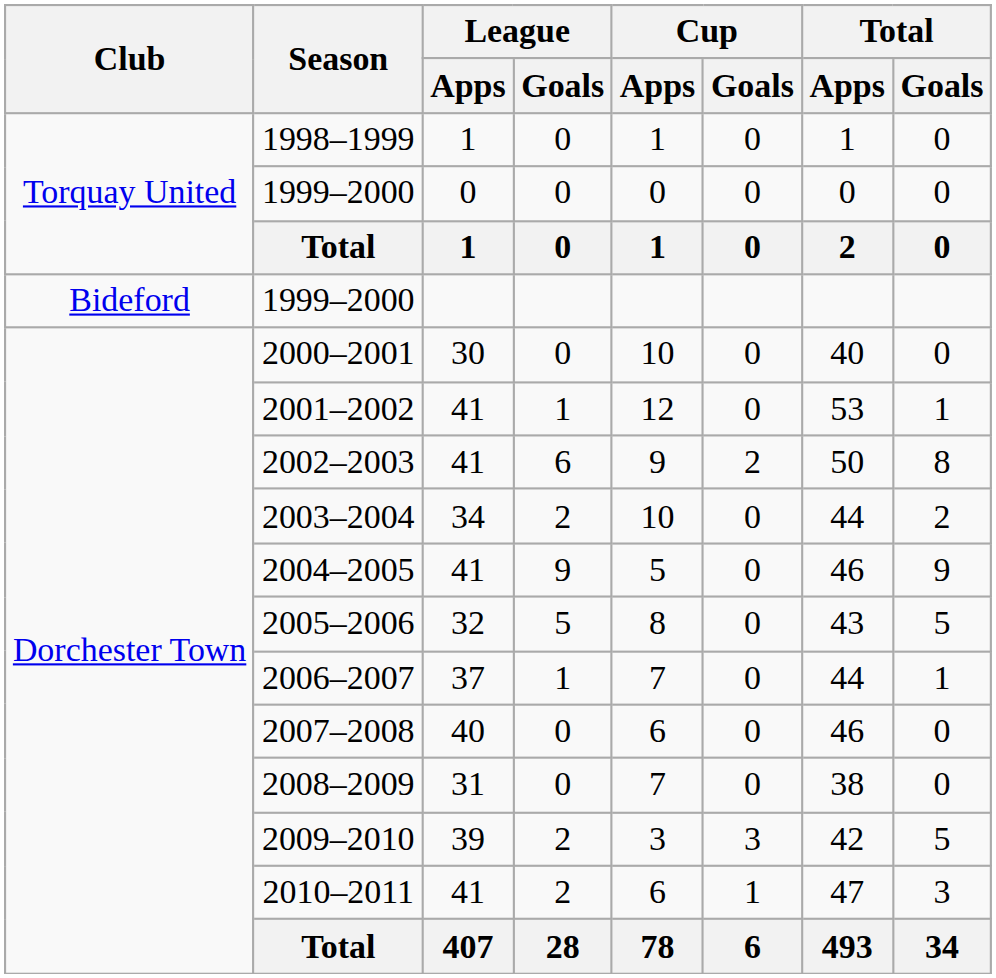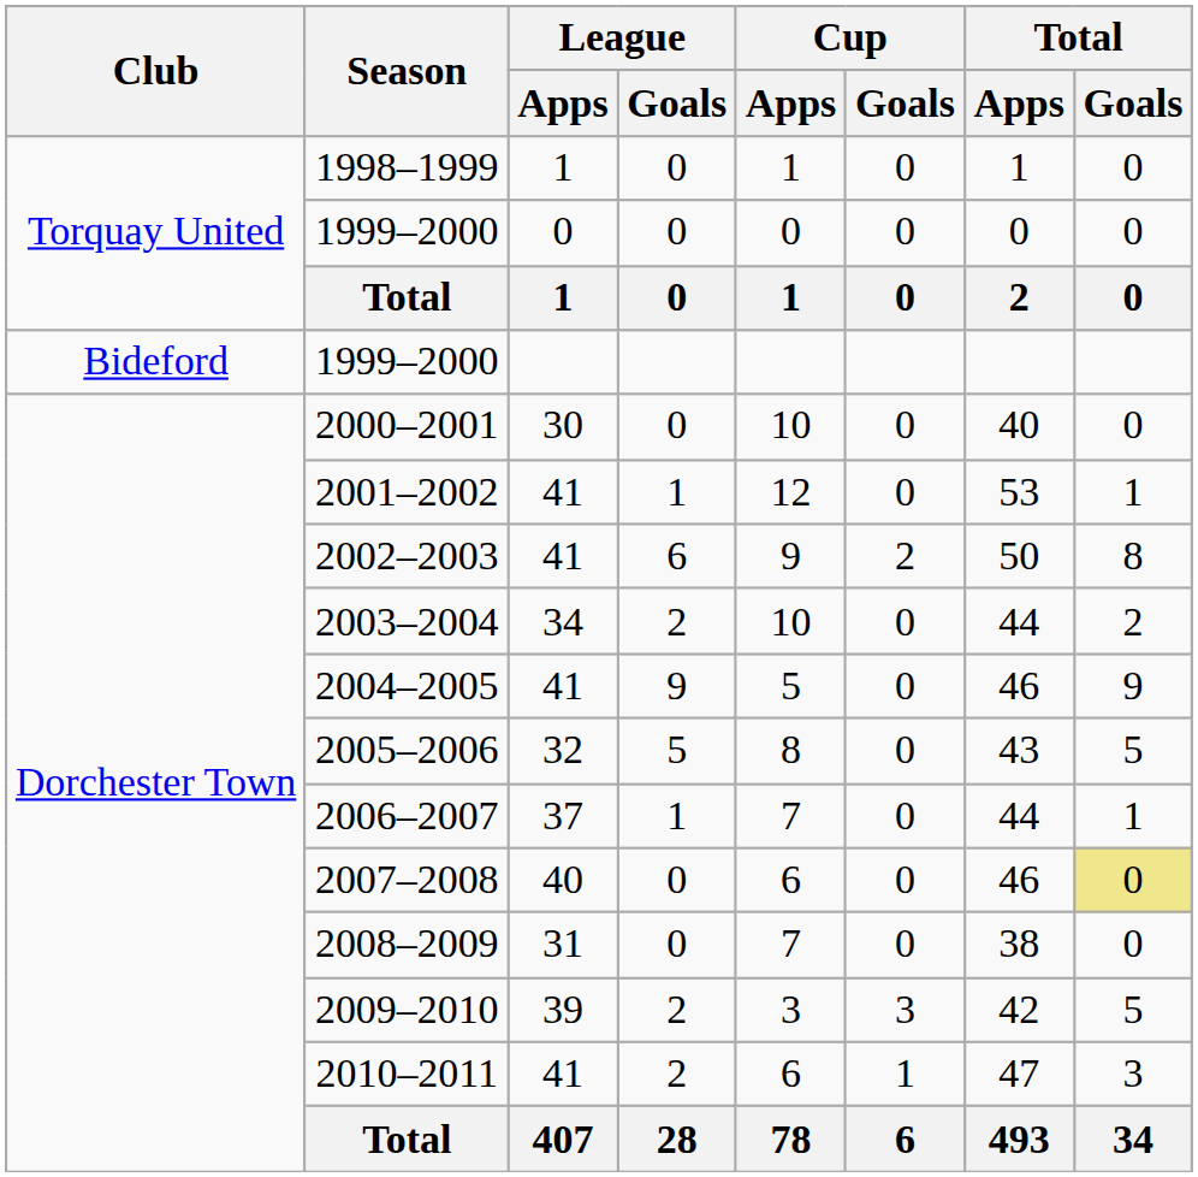2007–2008 | Total / Goals: no background -> khaki background
